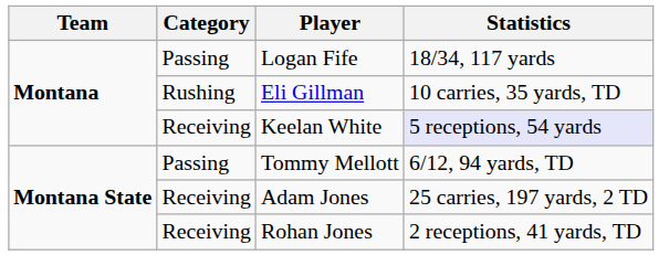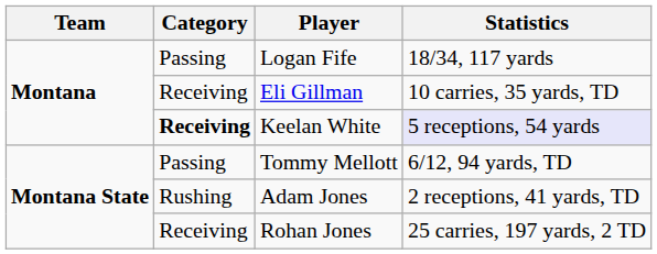Eli Gillman | Category: Rushing -> Receiving
Keelan White | Category: normal -> bold
Adam Jones | Category: Receiving -> Rushing
Adam Jones | Statistics: 25 carries, 197 yards, 2 TD -> 2 receptions, 41 yards, TD
Rohan Jones | Statistics: 2 receptions, 41 yards, TD -> 25 carries, 197 yards, 2 TD
